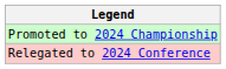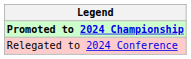row 2 | column 1: normal -> bold
